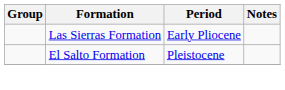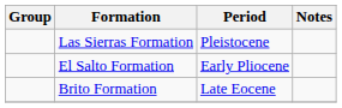Las Sierras Formation | Period: Early Pliocene -> Pleistocene
El Salto Formation | Period: Pleistocene -> Early Pliocene
+ row: Brito Formation | Late Eocene
